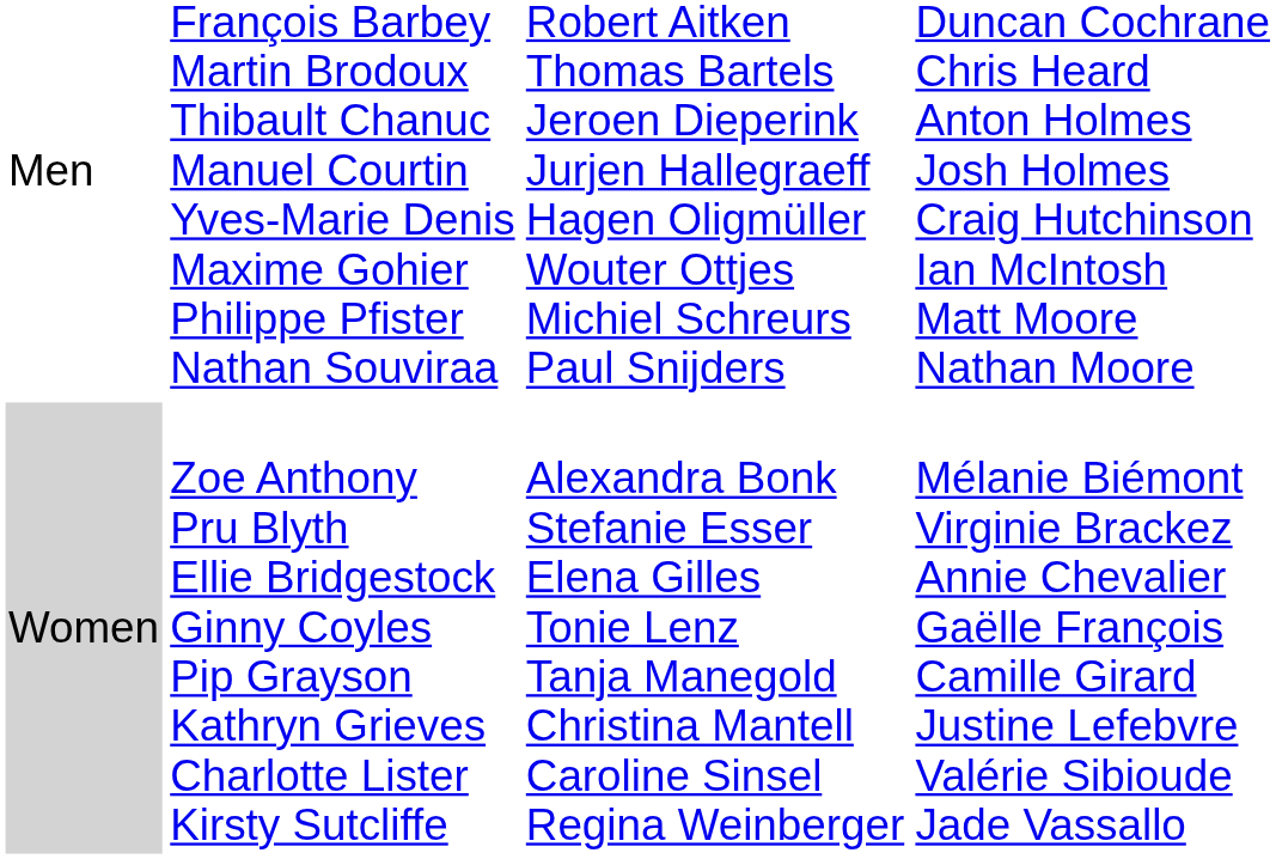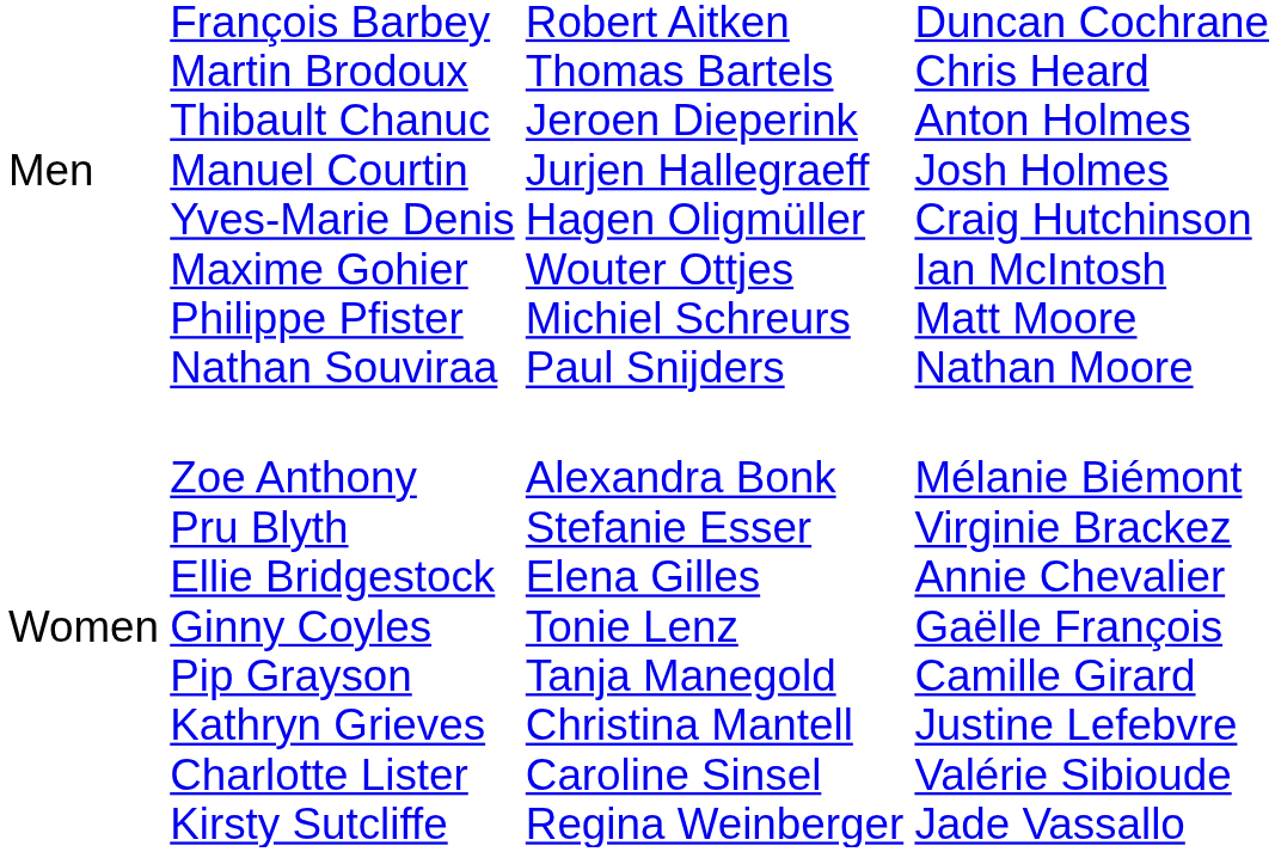Women | column 1: lightgrey background -> no background
